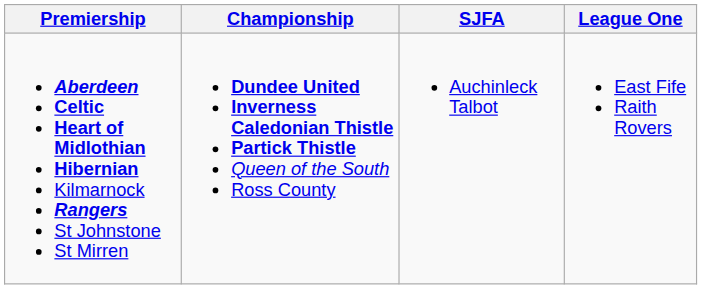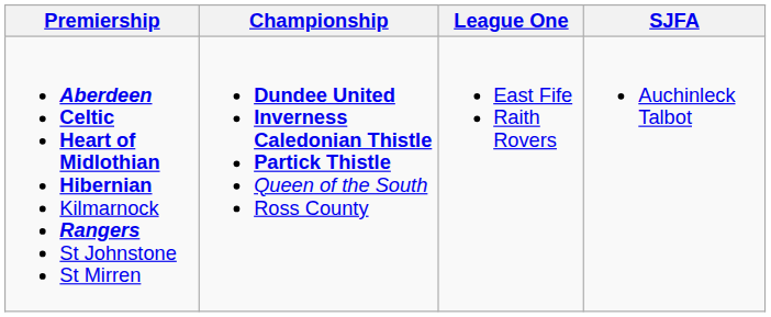columns swapped: League One <-> SJFA
